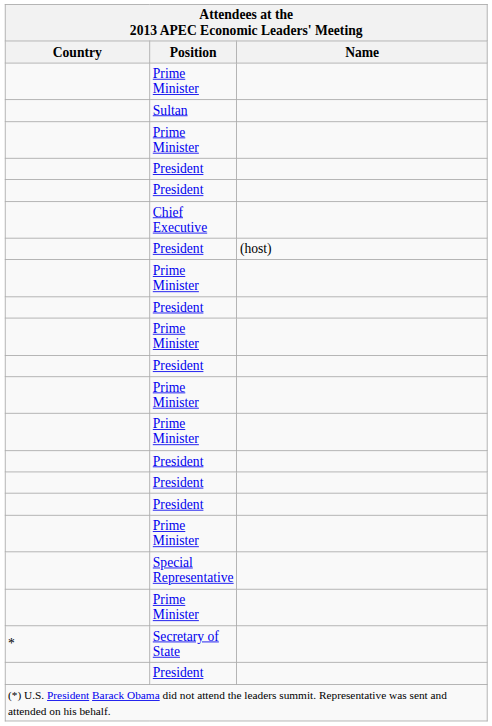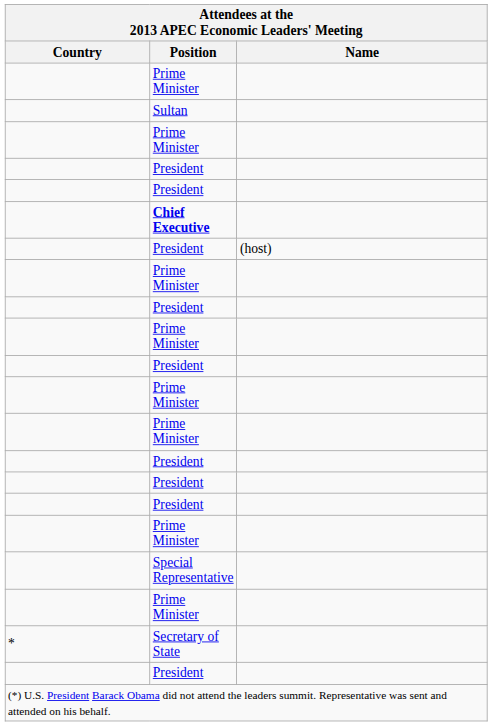Chief Executive | Position: normal -> bold
